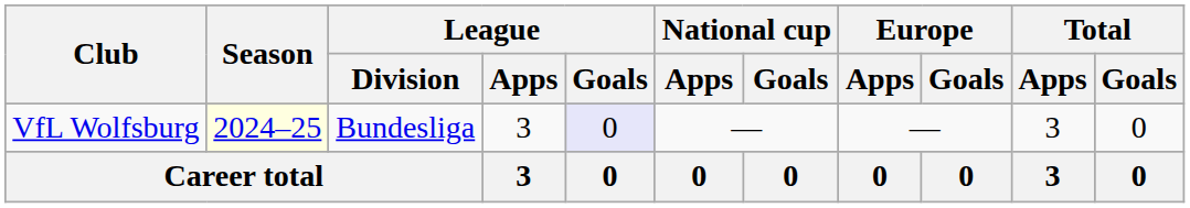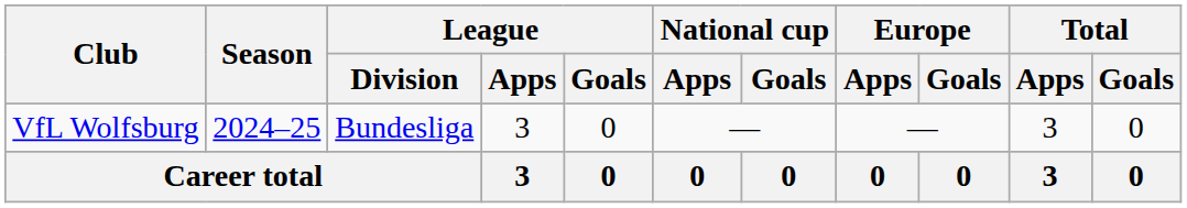VfL Wolfsburg | Season: lightyellow background -> no background
VfL Wolfsburg | League / Goals: lavender background -> no background
